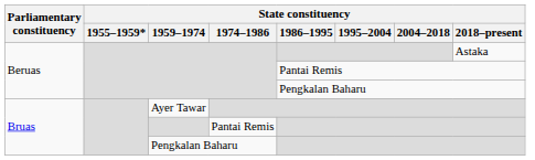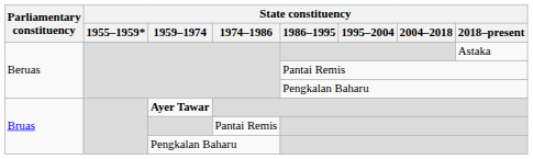Ayer Tawar | State constituency / 1959–1974: normal -> bold
